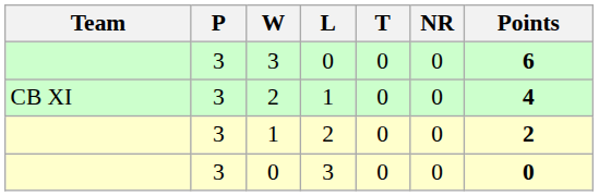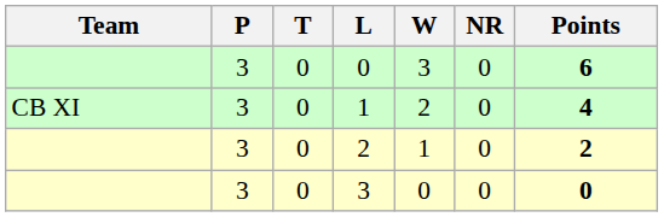columns swapped: W <-> T
